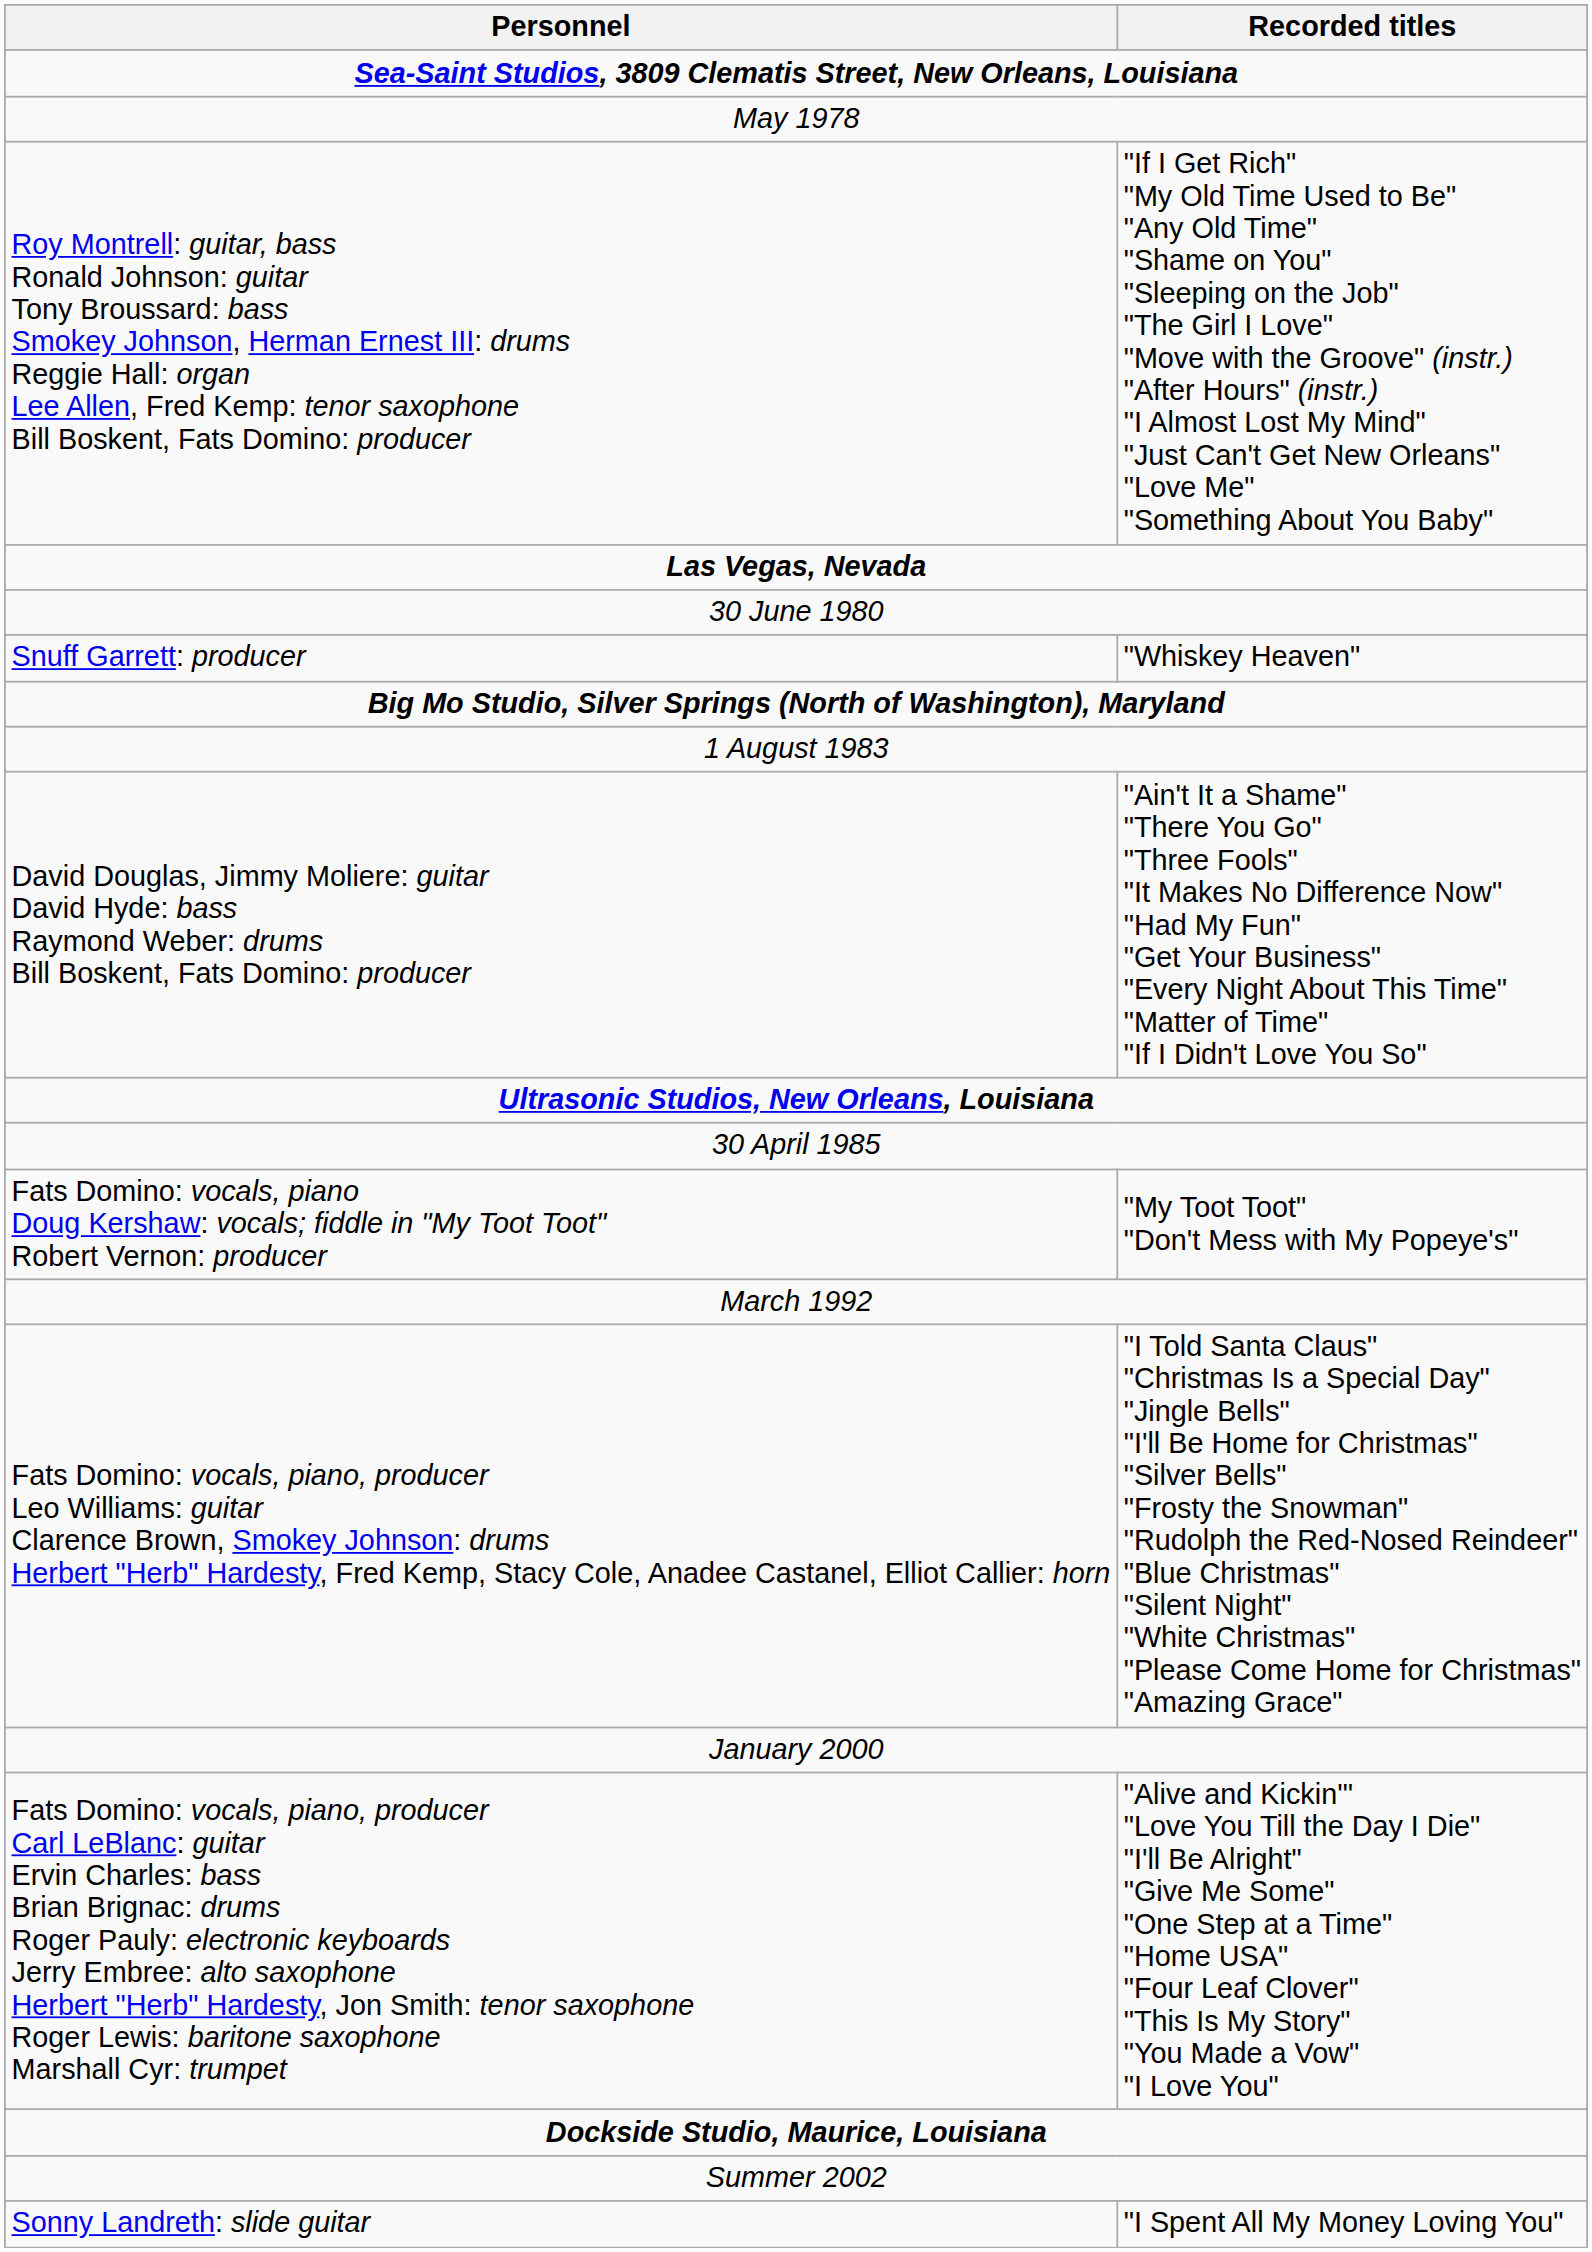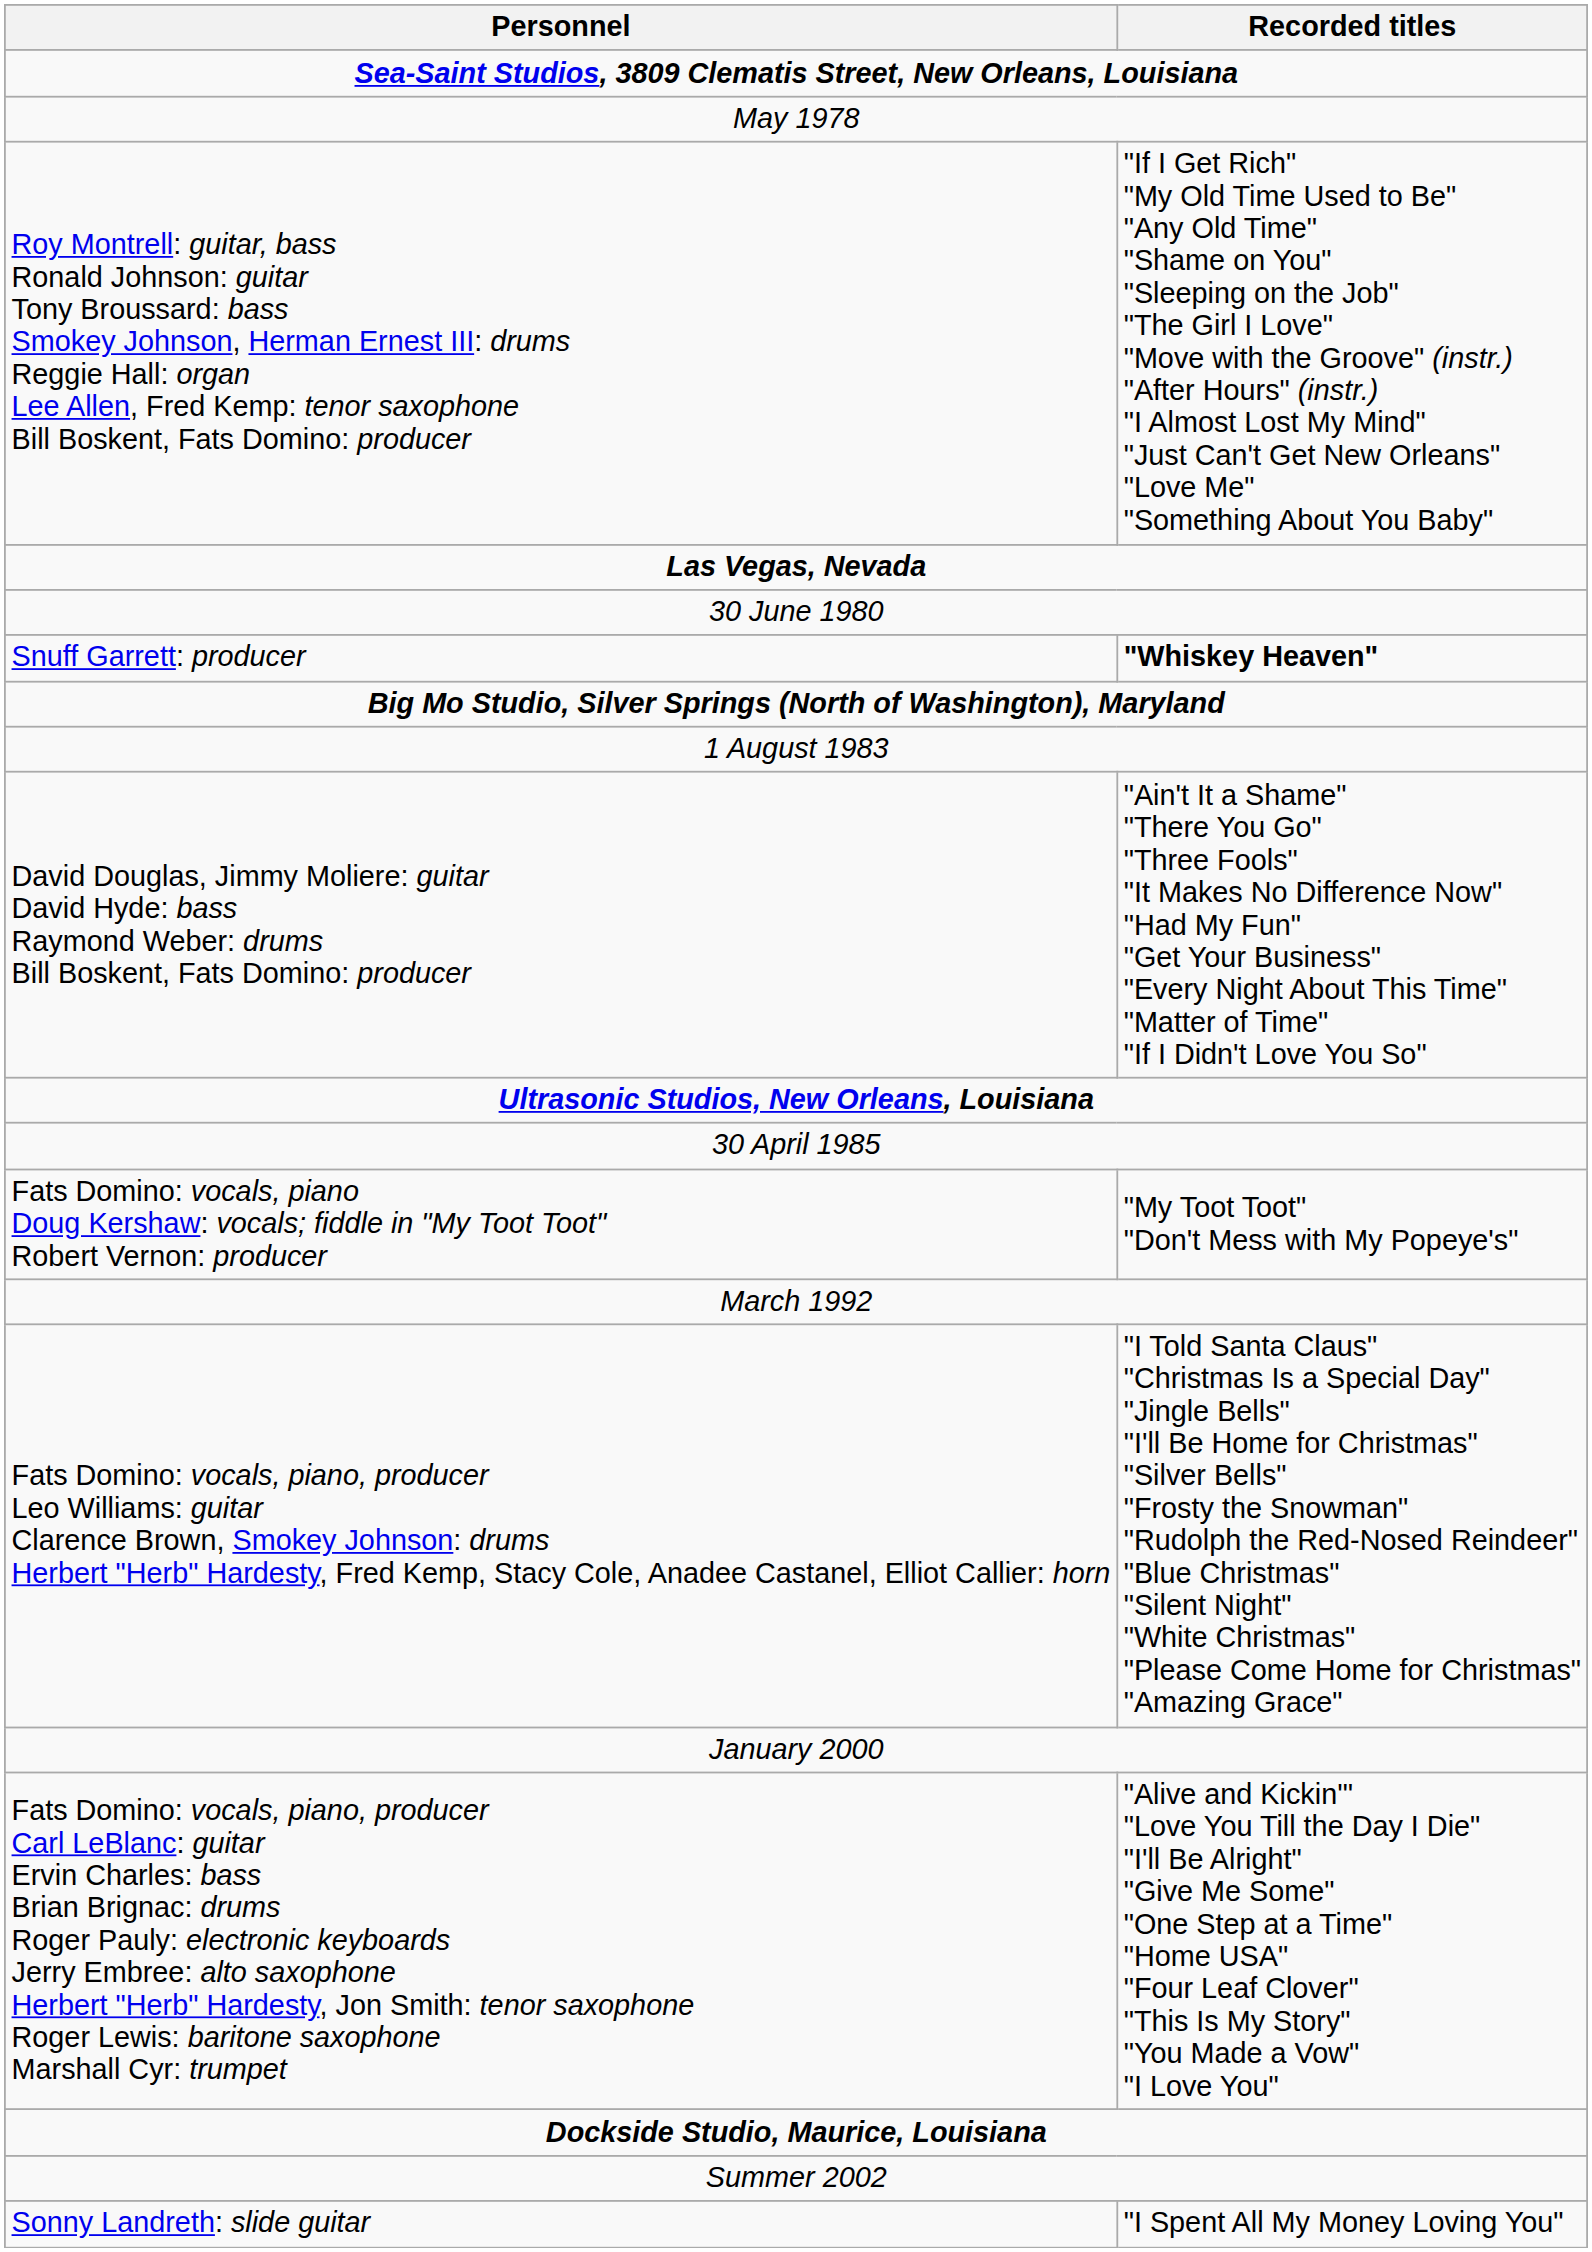Snuff Garrett: producer | Recorded titles: normal -> bold
